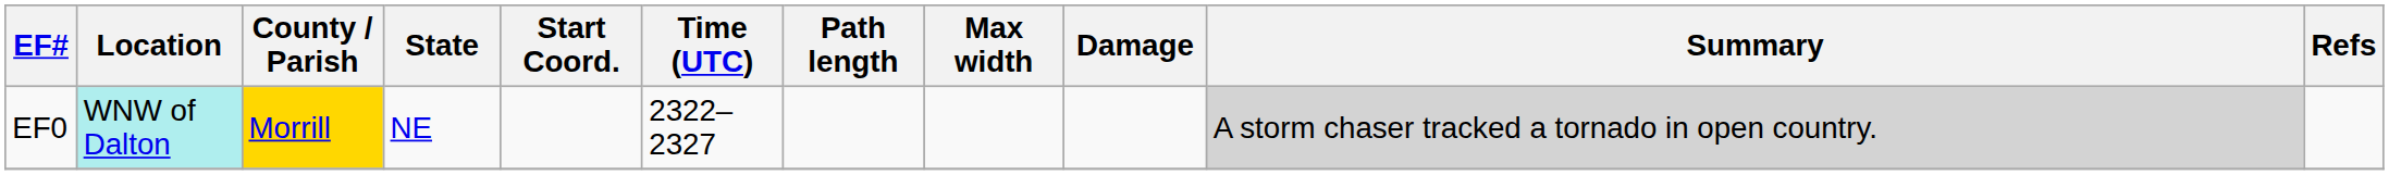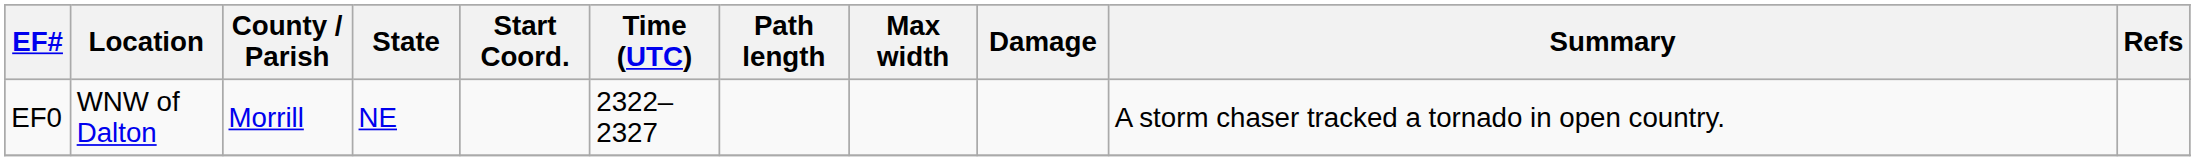EF0 | Location: paleturquoise background -> no background
EF0 | County / Parish: gold background -> no background
EF0 | Summary: lightgrey background -> no background
